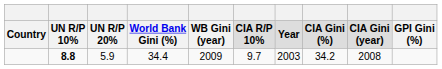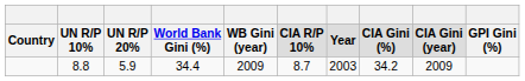row 3 | UN R/P 10%: bold -> normal
row 3 | CIA R/P 10%: 9.7 -> 8.7
row 3 | CIA Gini (year): 2008 -> 2009
